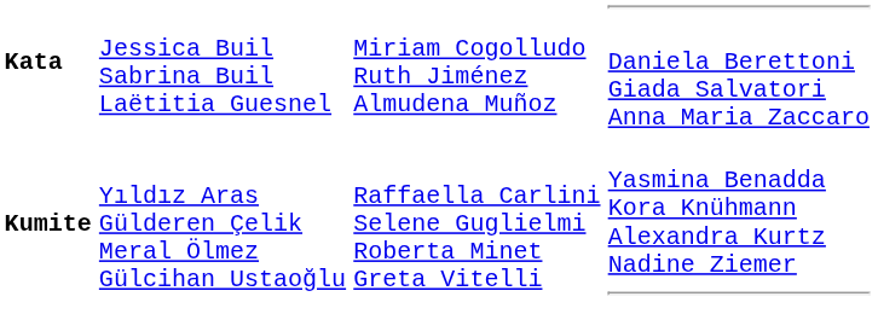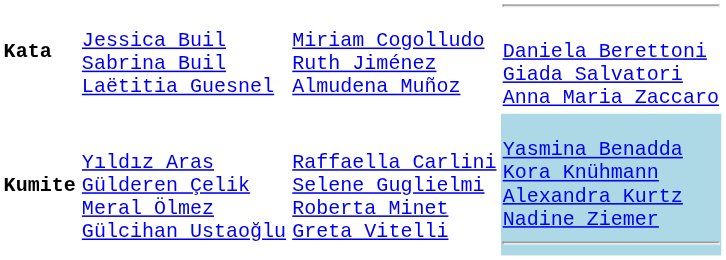Kumite | column 4: no background -> lightblue background
